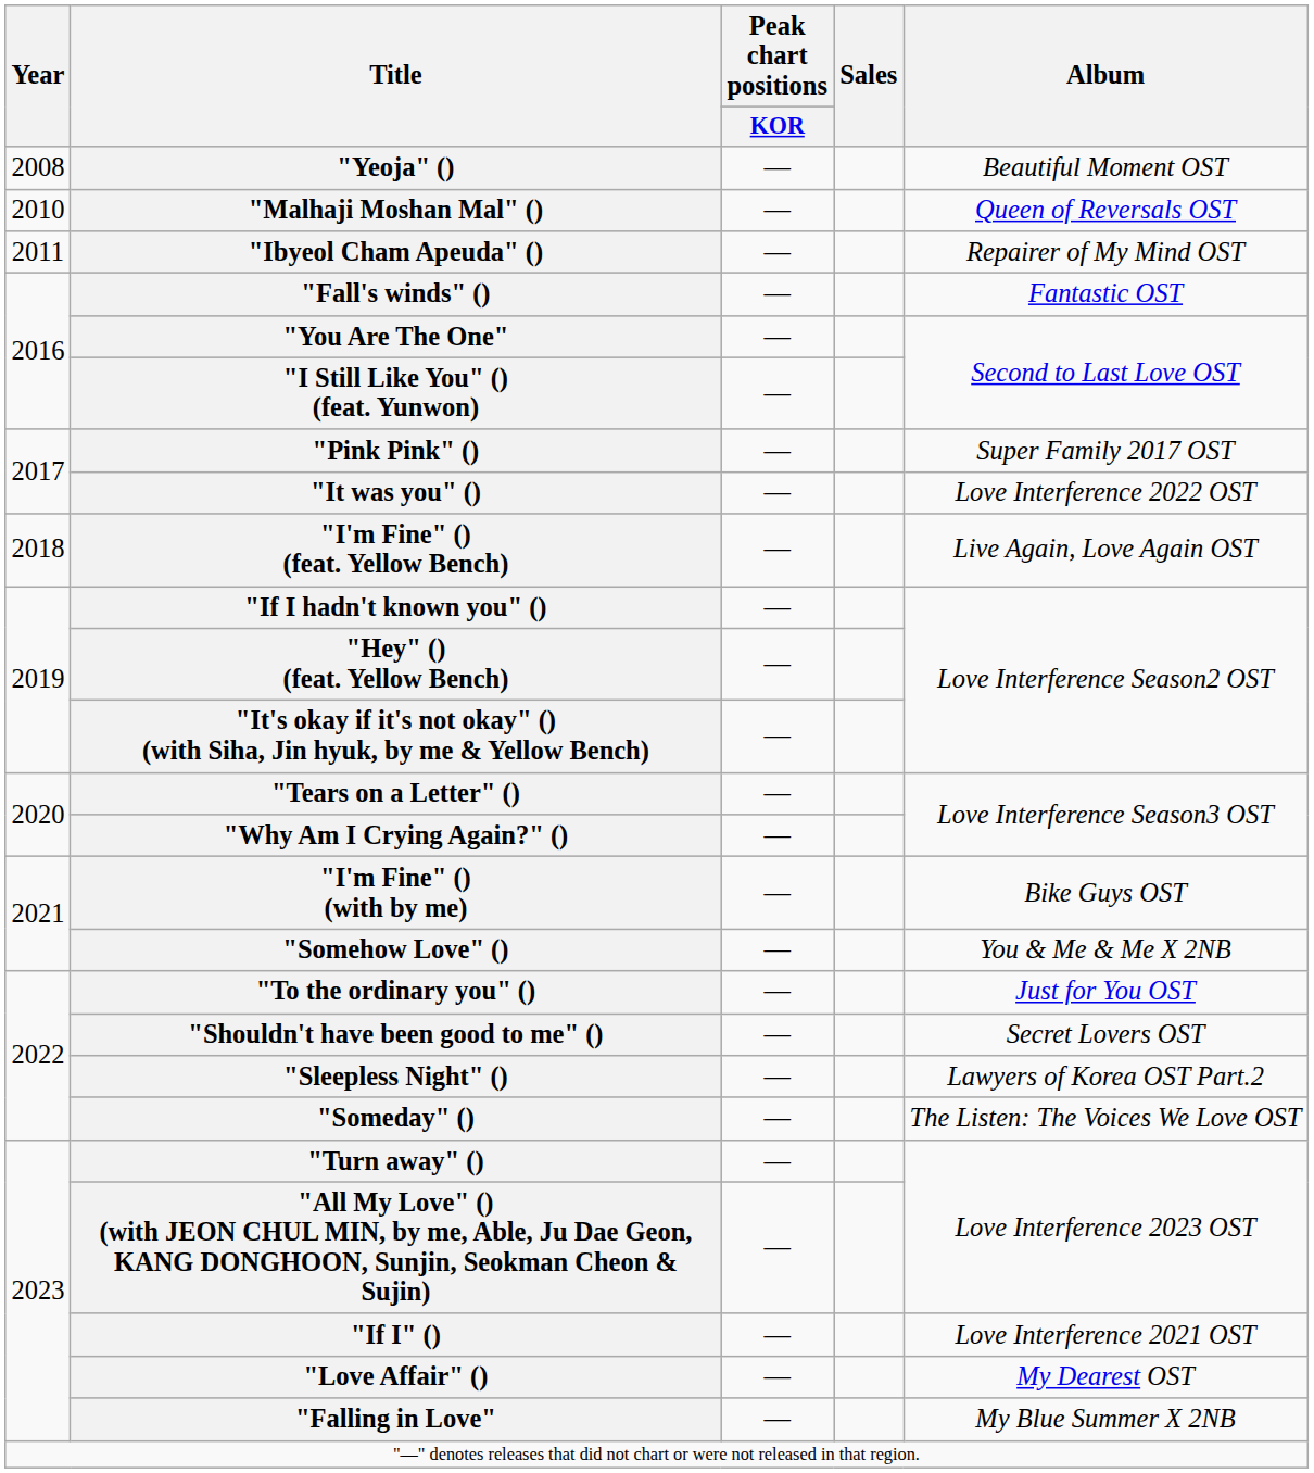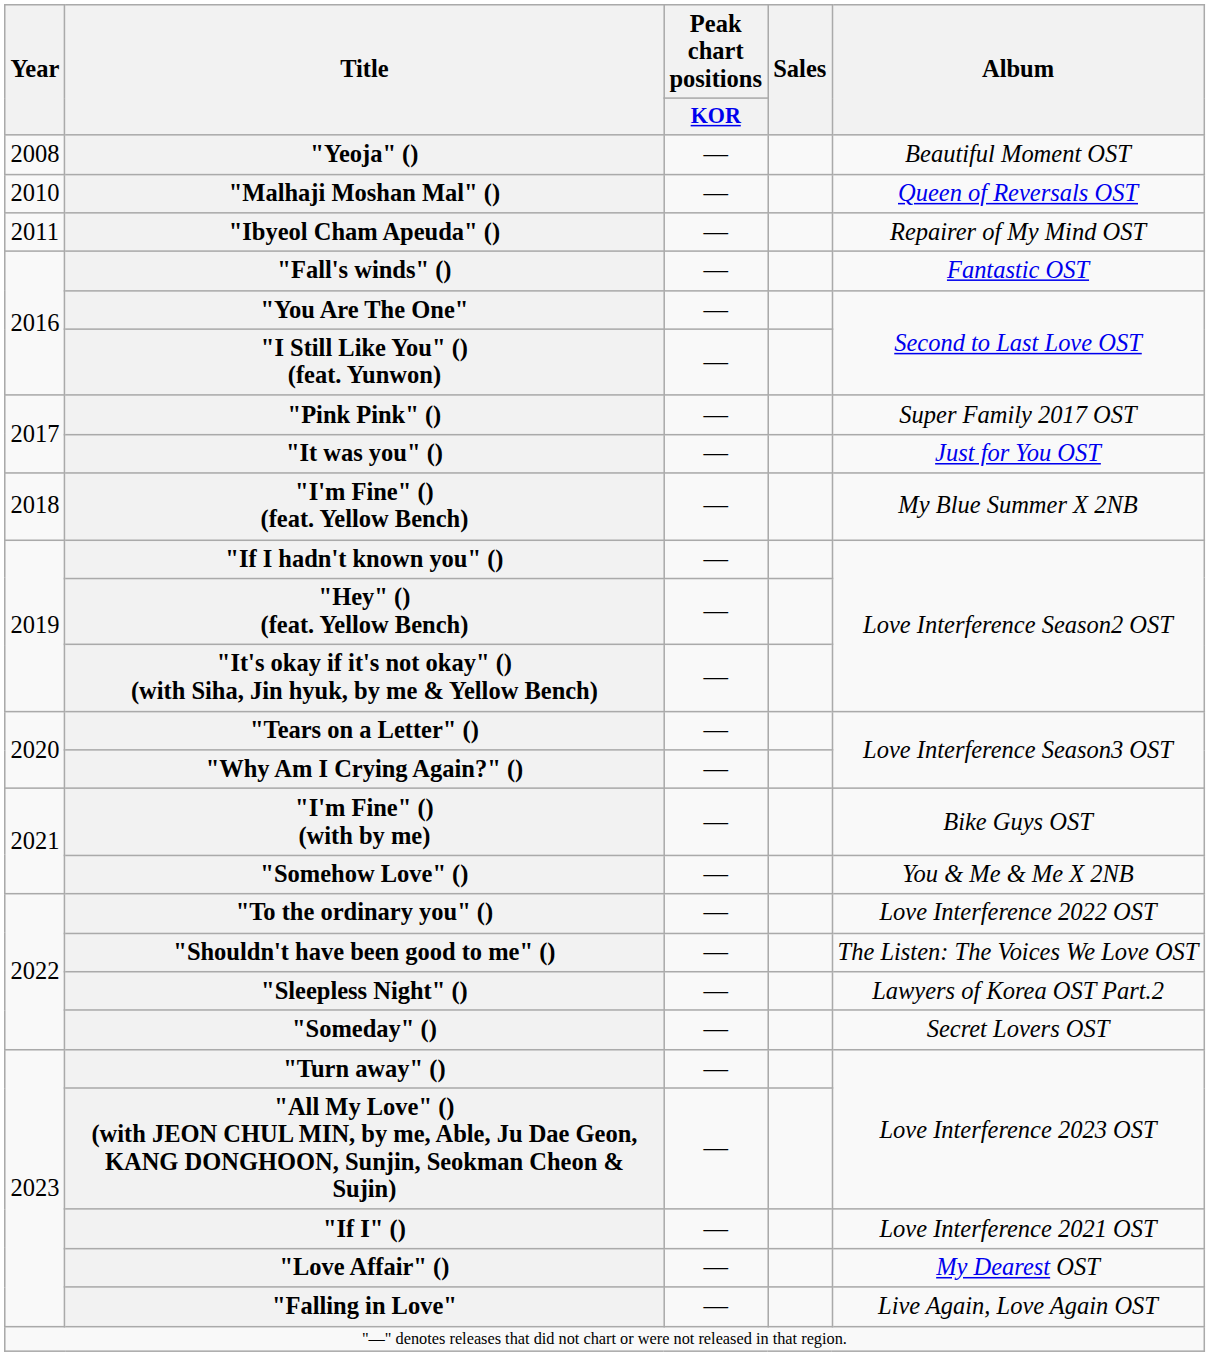"It was you" () | Album: Love Interference 2022 OST -> Just for You OST
"I'm Fine" () (feat. Yellow Bench) | Album: Live Again, Love Again OST -> My Blue Summer X 2NB
"To the ordinary you" () | Album: Just for You OST -> Love Interference 2022 OST
"Shouldn't have been good to me" () | Album: Secret Lovers OST -> The Listen: The Voices We Love OST
"Someday" () | Album: The Listen: The Voices We Love OST -> Secret Lovers OST
"Falling in Love" | Album: My Blue Summer X 2NB -> Live Again, Love Again OST
